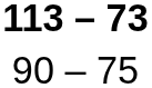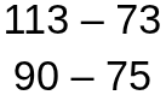113 – 73 | column 1: bold -> normal
